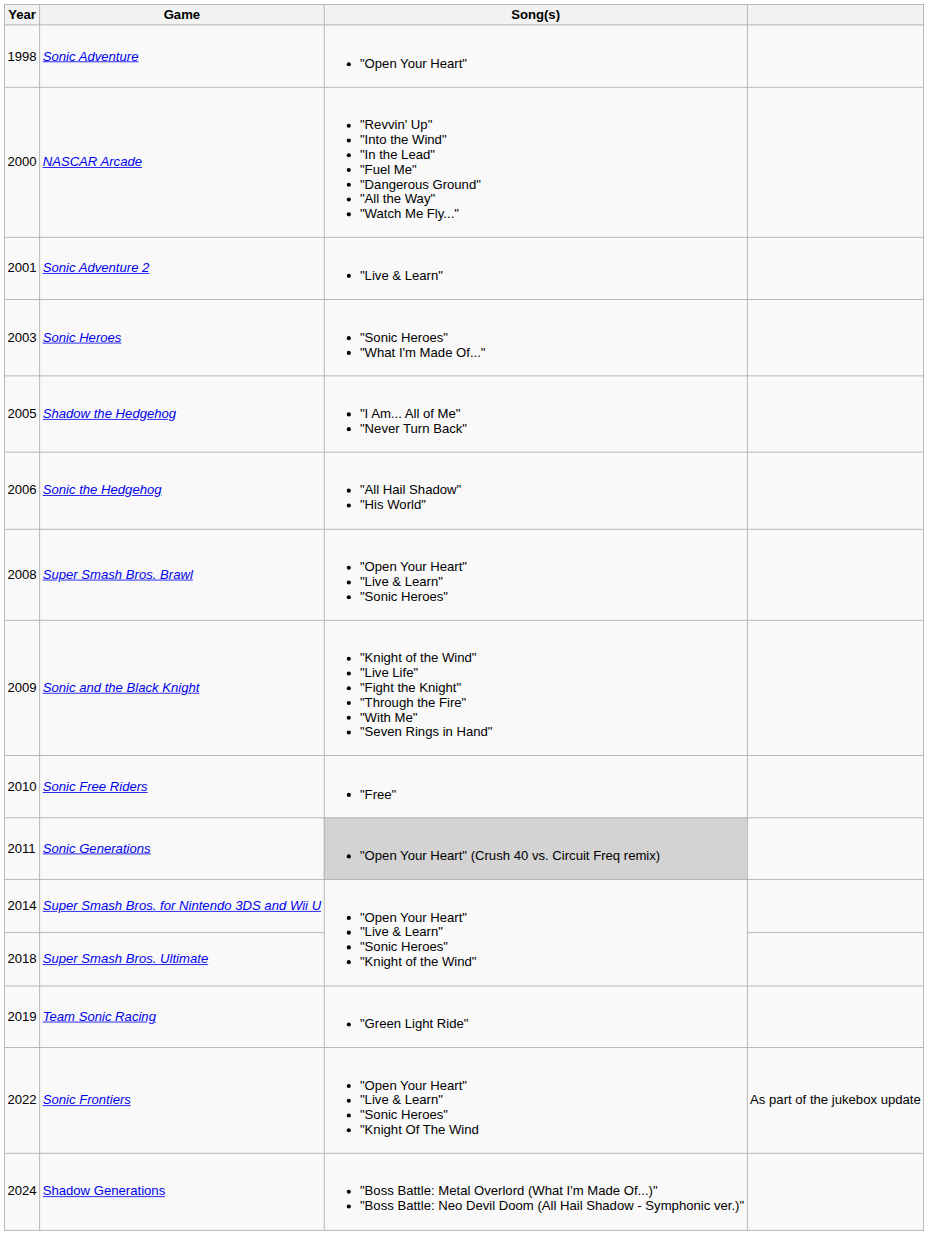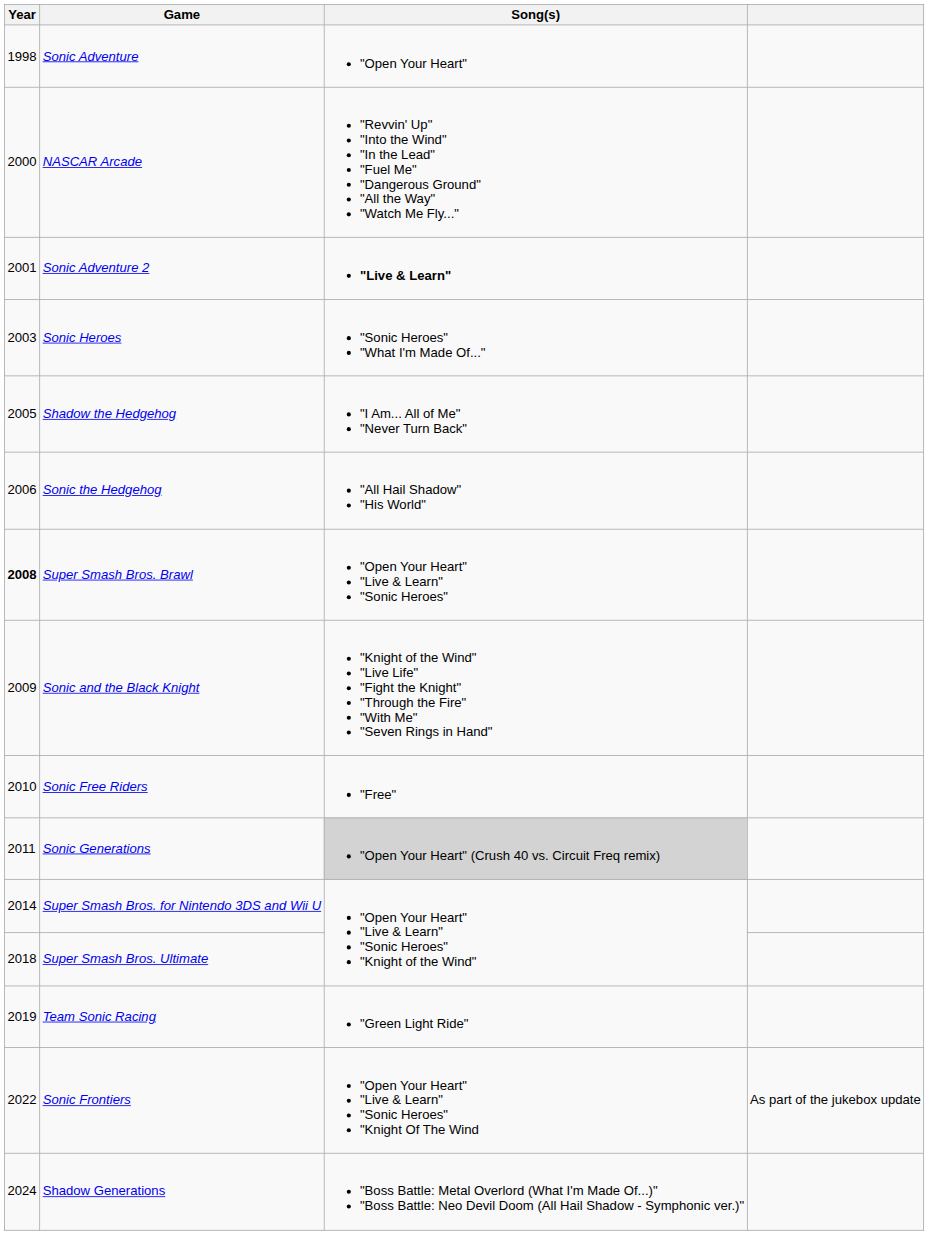Sonic Adventure 2 | Song(s): normal -> bold
Super Smash Bros. Brawl | Year: normal -> bold
